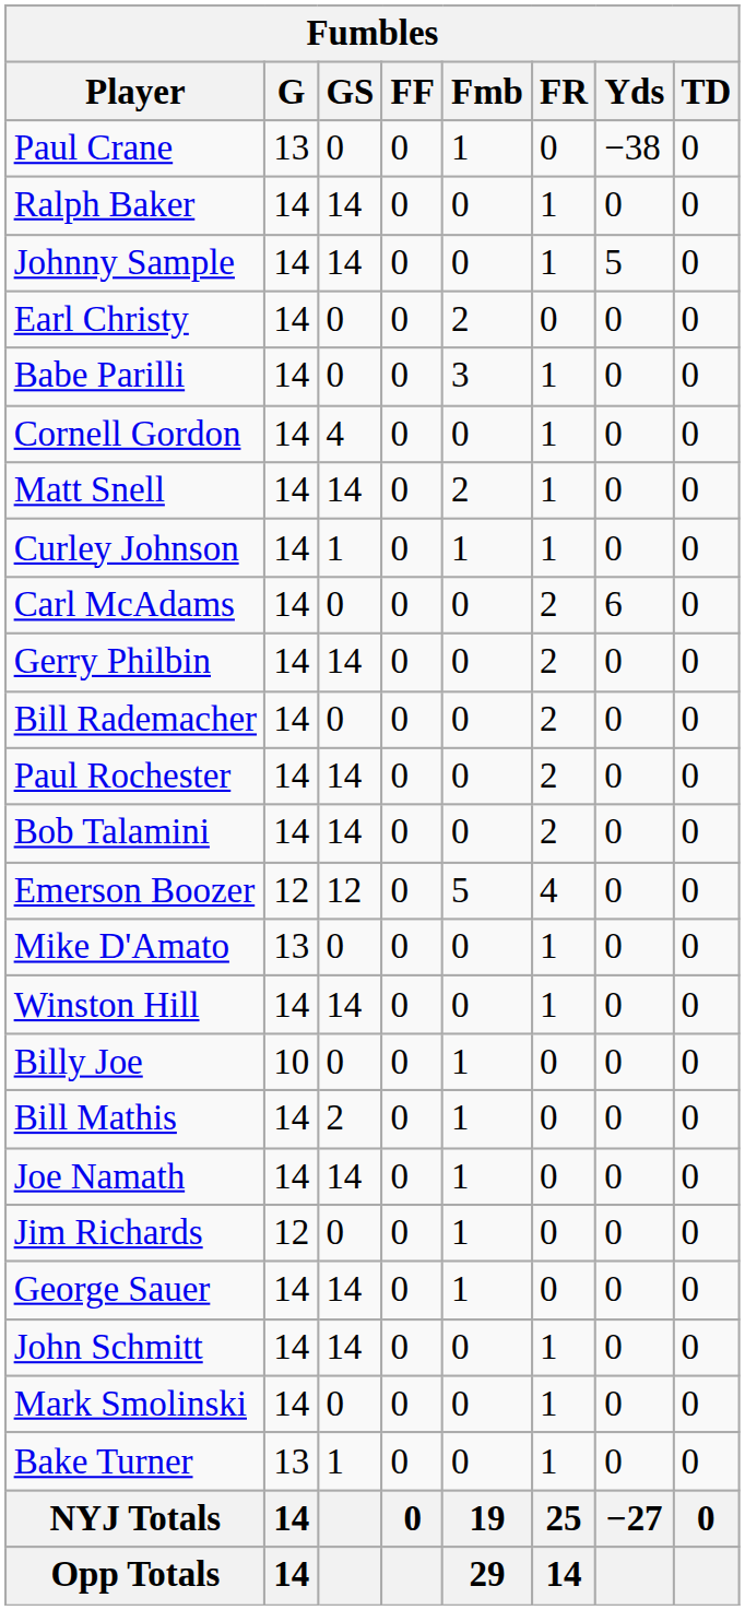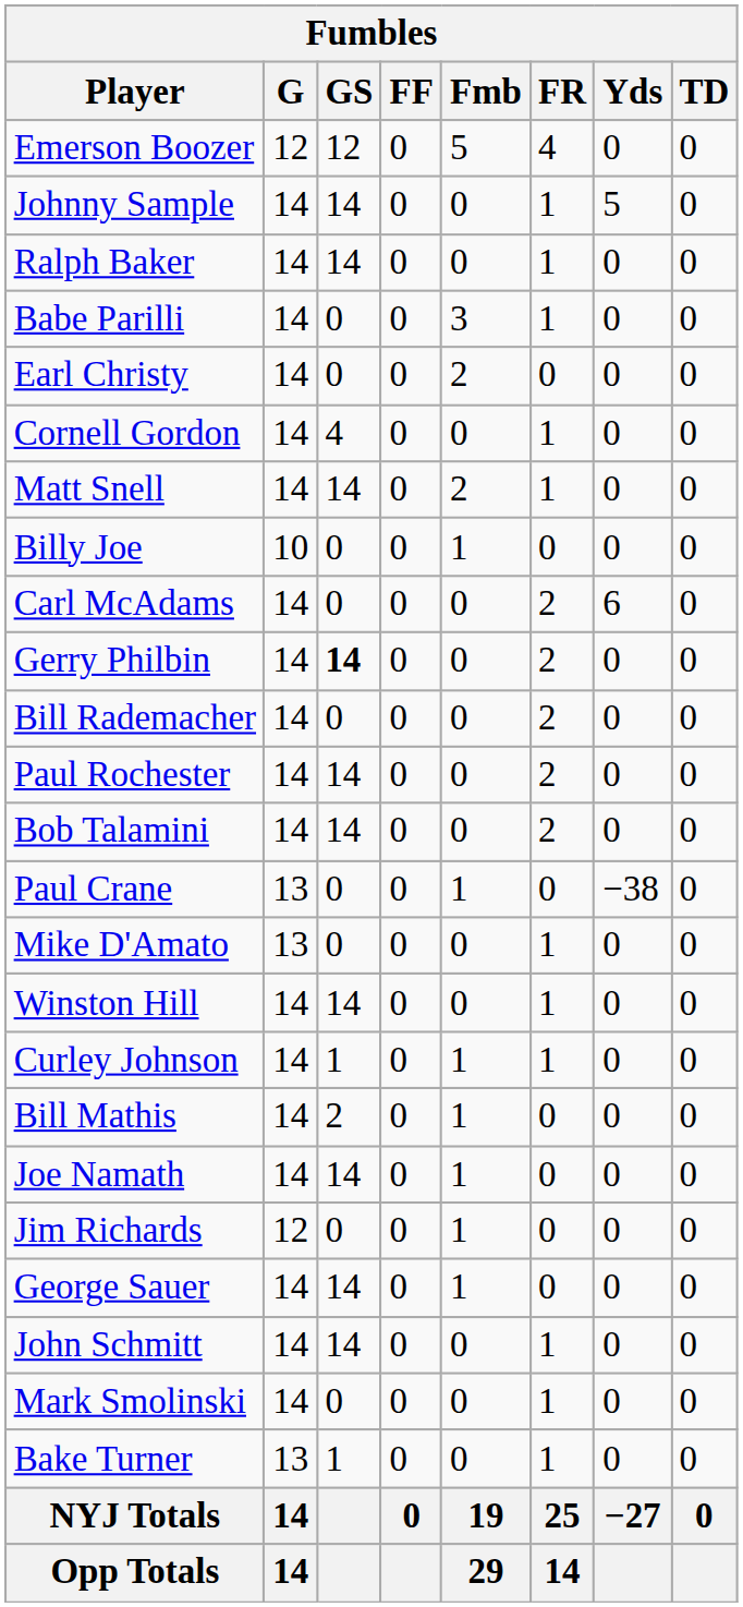rows swapped: Emerson Boozer <-> Paul Crane
rows swapped: Johnny Sample <-> Ralph Baker
rows swapped: Babe Parilli <-> Earl Christy
rows swapped: Curley Johnson <-> Billy Joe
Gerry Philbin | GS: normal -> bold
